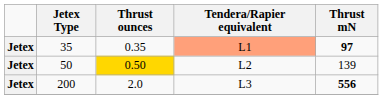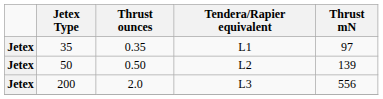35 | Tendera/Rapier equivalent: lightsalmon background -> no background
35 | Thrust mN: bold -> normal
50 | Thrust ounces: gold background -> no background
200 | Thrust mN: bold -> normal
